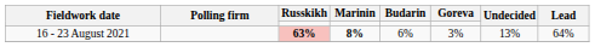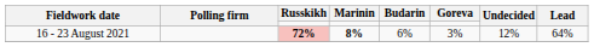16 - 23 August 2021 | Russkikh: 63% -> 72%
16 - 23 August 2021 | Undecided: 13% -> 12%
